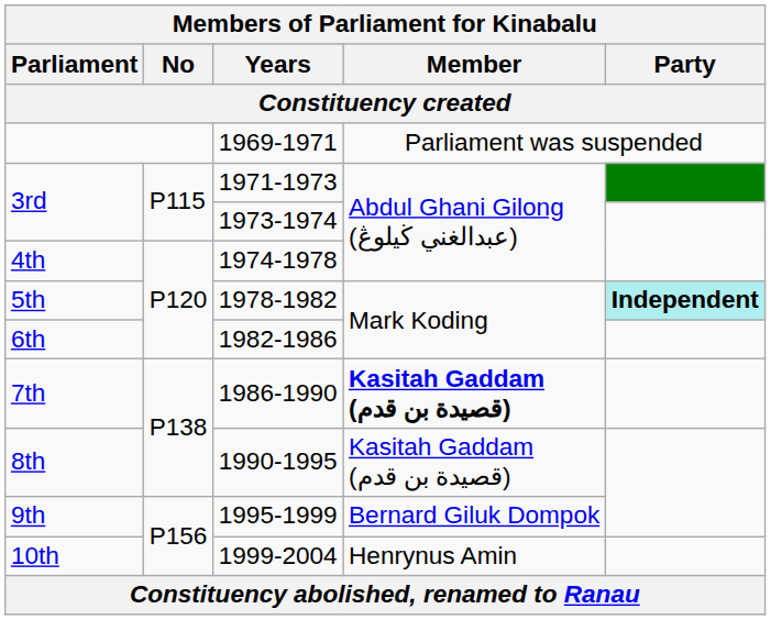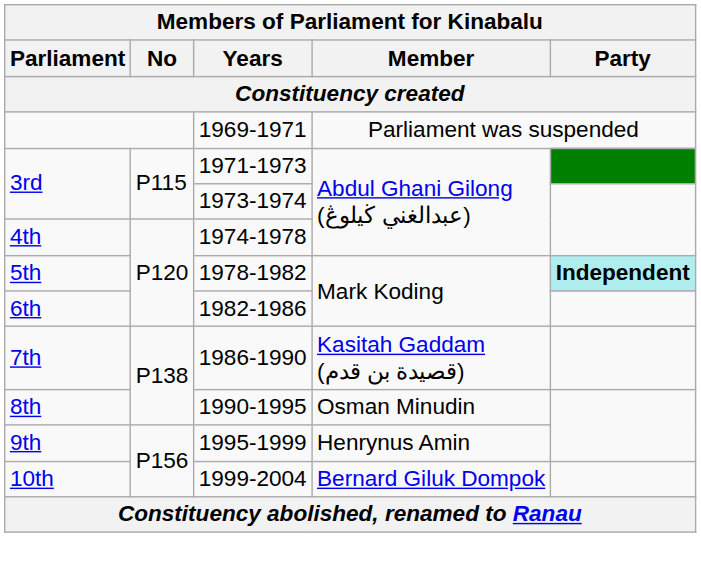7th | Member: bold -> normal
8th | Member: Kasitah Gaddam (قصيدة بن قدم) -> Osman Minudin
9th | Member: Bernard Giluk Dompok -> Henrynus Amin
10th | Member: Henrynus Amin -> Bernard Giluk Dompok
